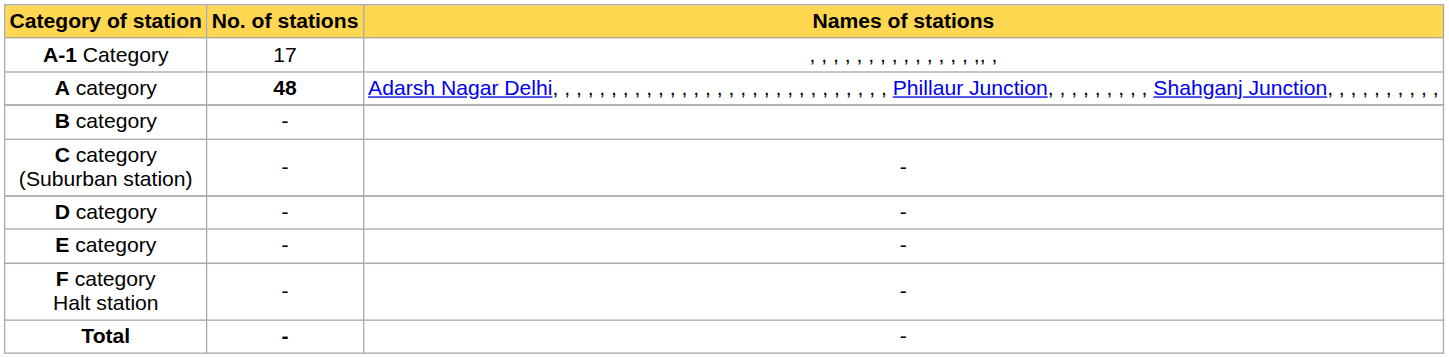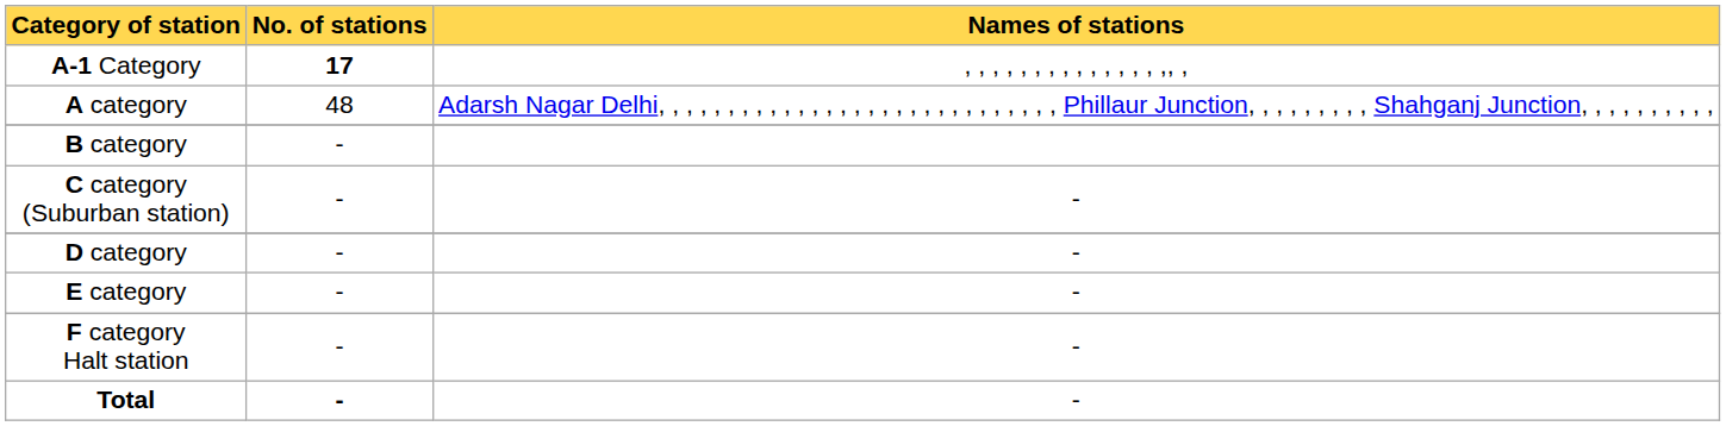A-1 Category | No. of stations: normal -> bold
A category | No. of stations: bold -> normal
